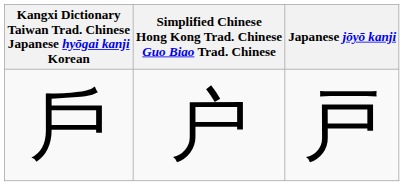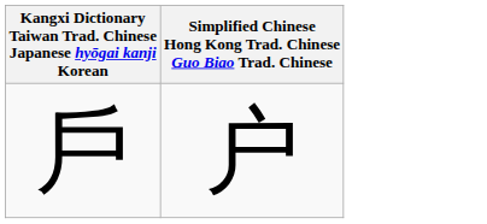- column: Japanese jōyō kanji | 戸
